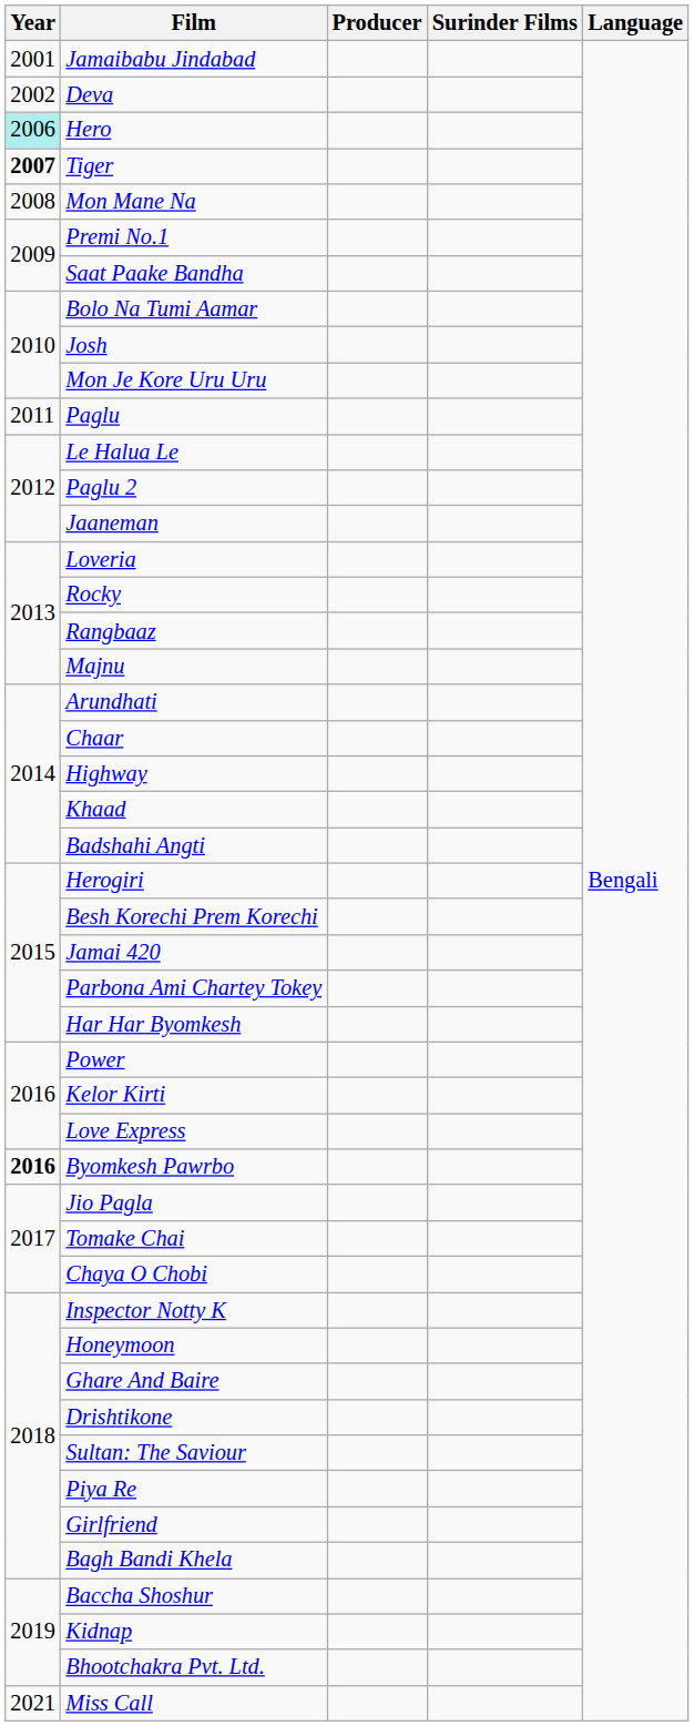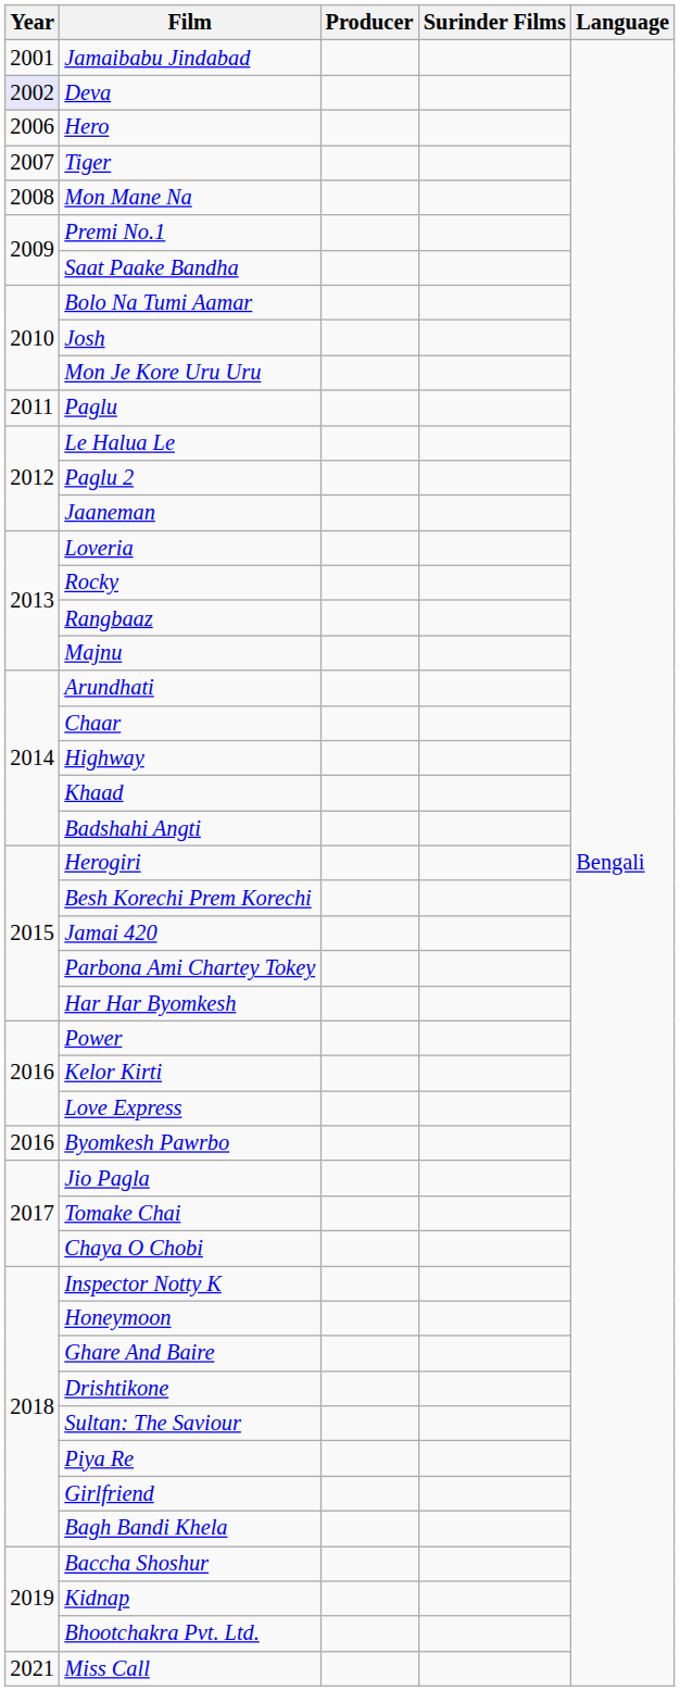Deva | Year: no background -> lavender background
Hero | Year: paleturquoise background -> no background
Tiger | Year: bold -> normal
Byomkesh Pawrbo | Year: bold -> normal
